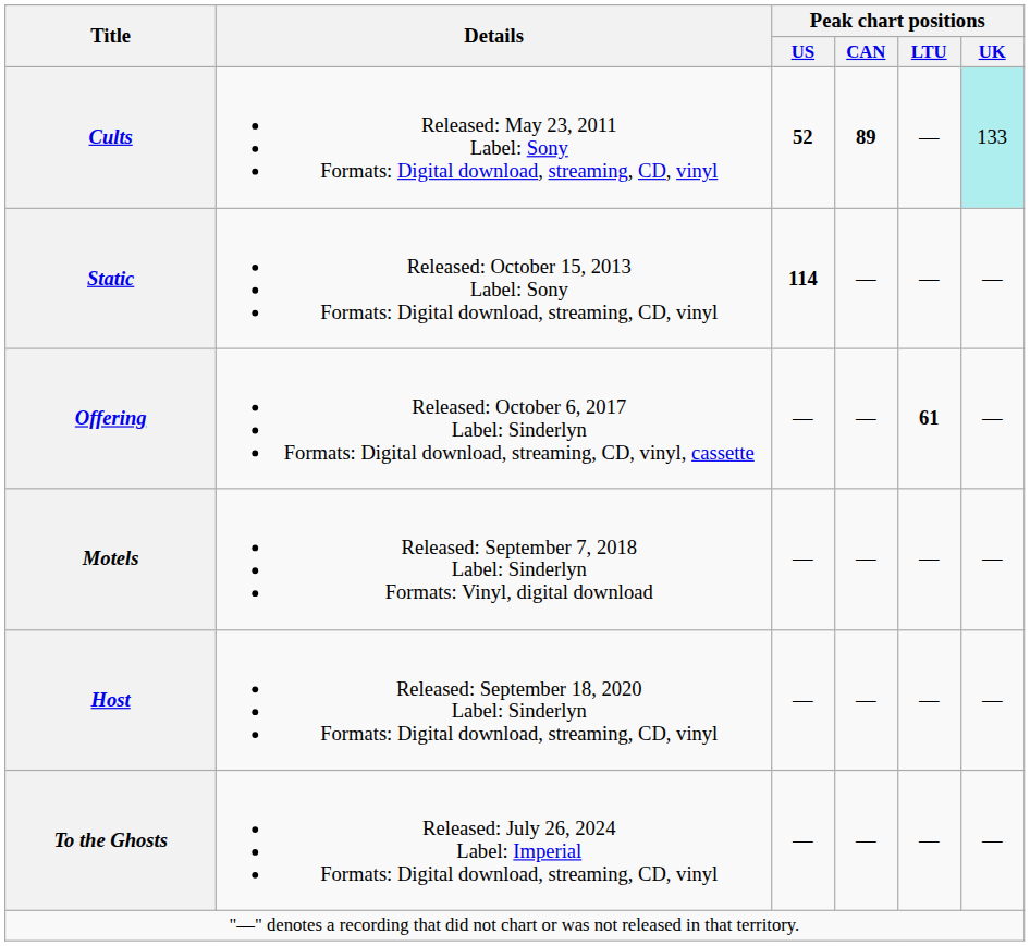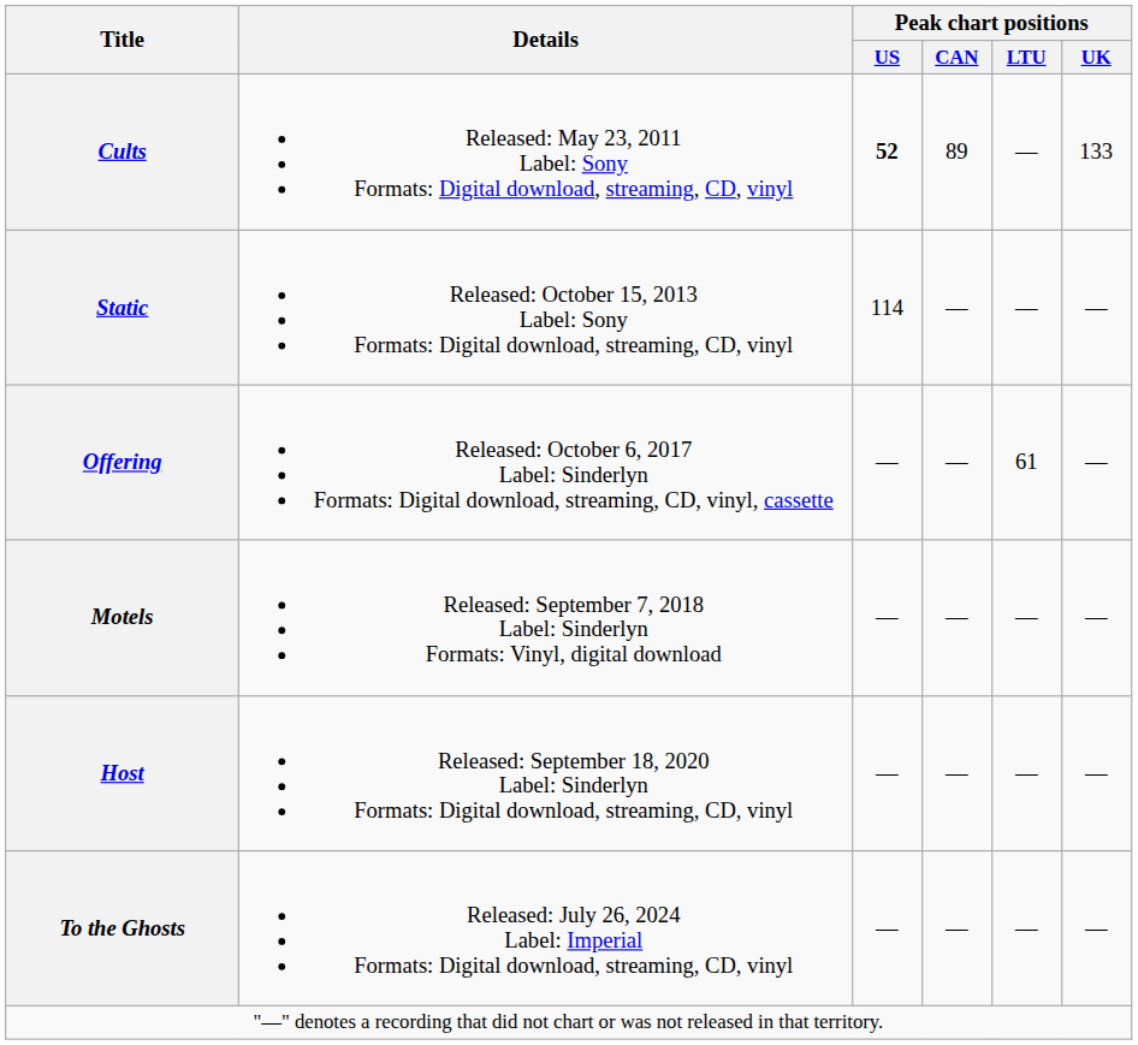Cults | Peak chart positions / CAN: bold -> normal
Cults | Peak chart positions / UK: paleturquoise background -> no background
Static | Peak chart positions / US: bold -> normal
Offering | Peak chart positions / LTU: bold -> normal
